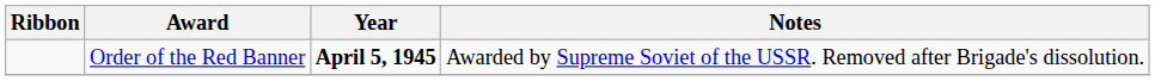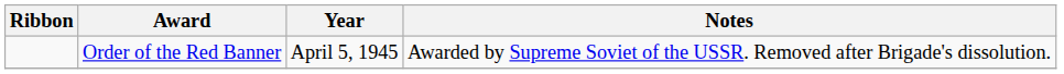Order of the Red Banner | Year: bold -> normal
